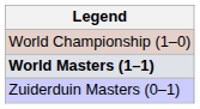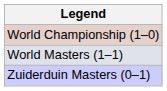row 3 | column 1: bold -> normal
